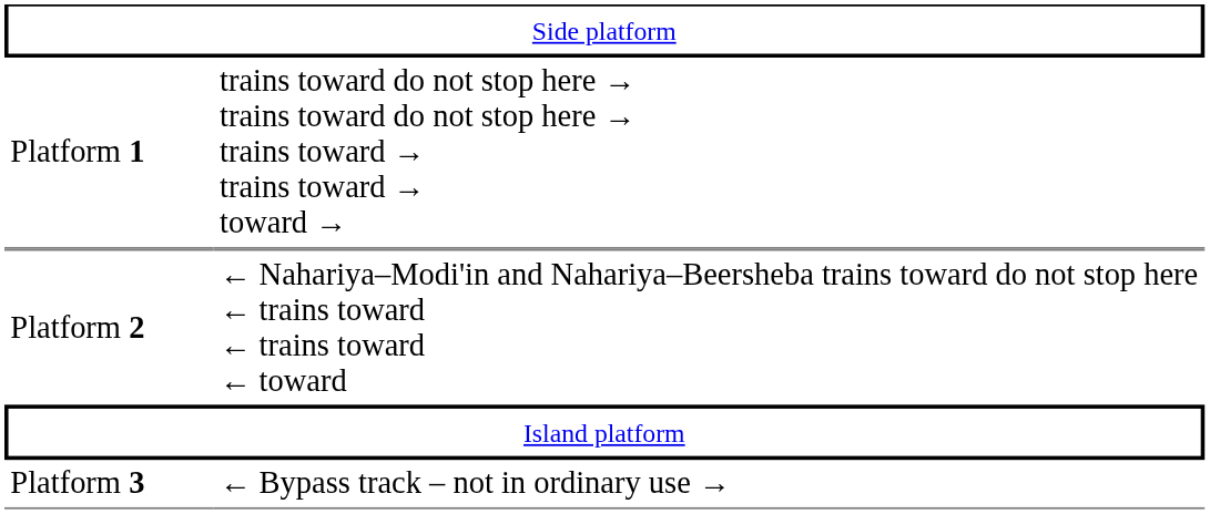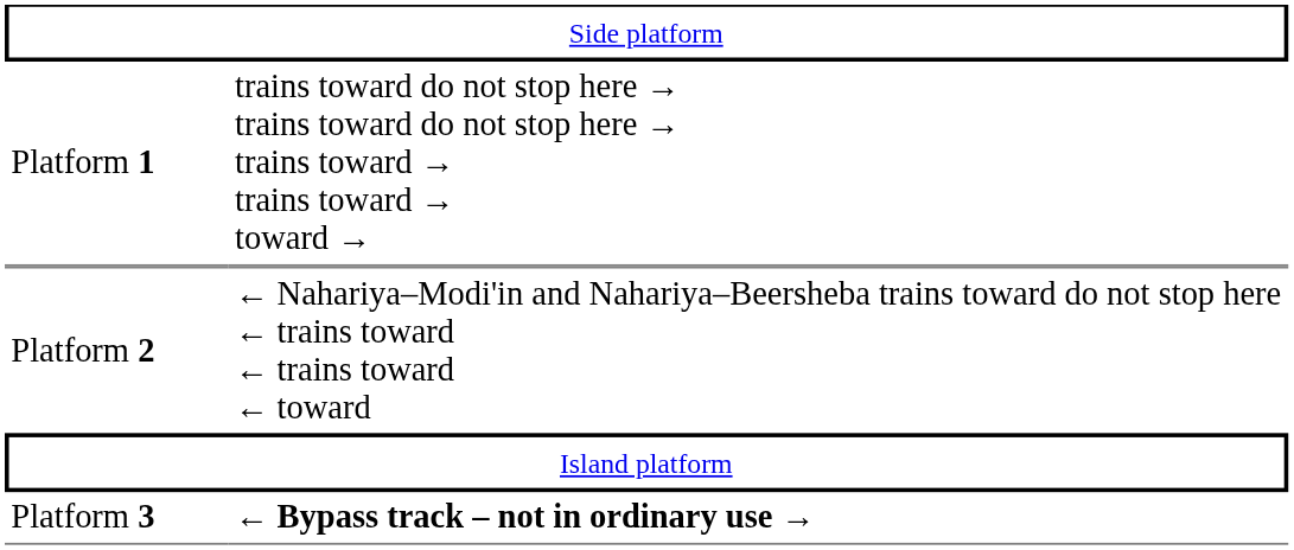Platform 3 | column 2: normal -> bold
